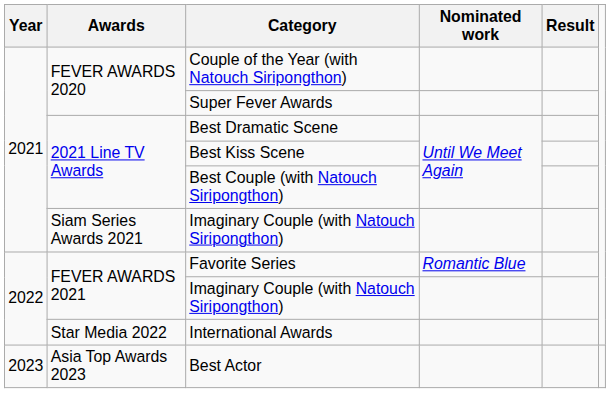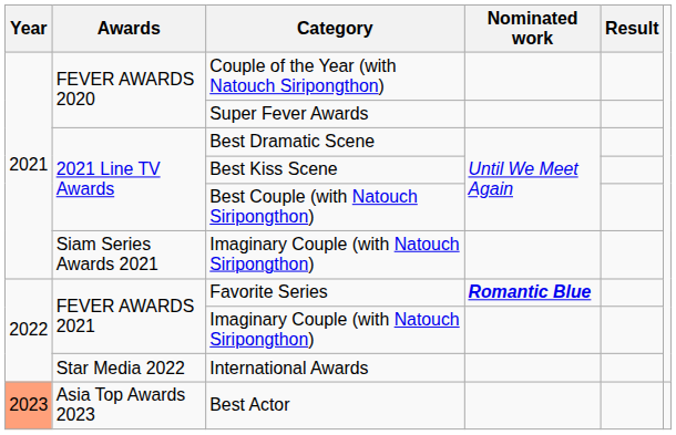Favorite Series | Nominated work: normal -> bold
Best Actor | Year: no background -> lightsalmon background
